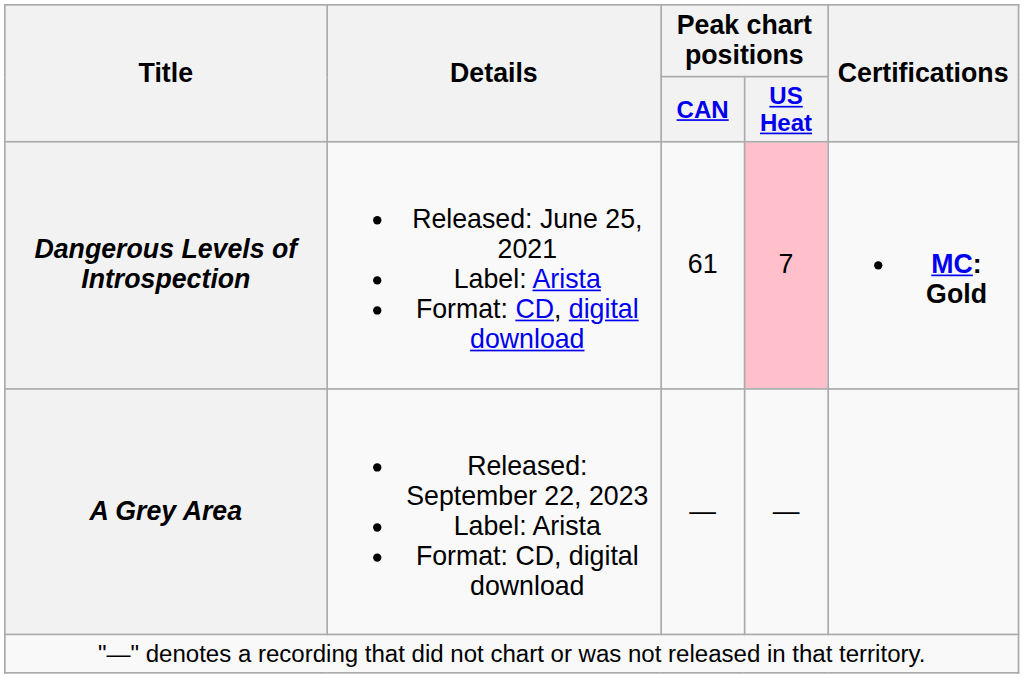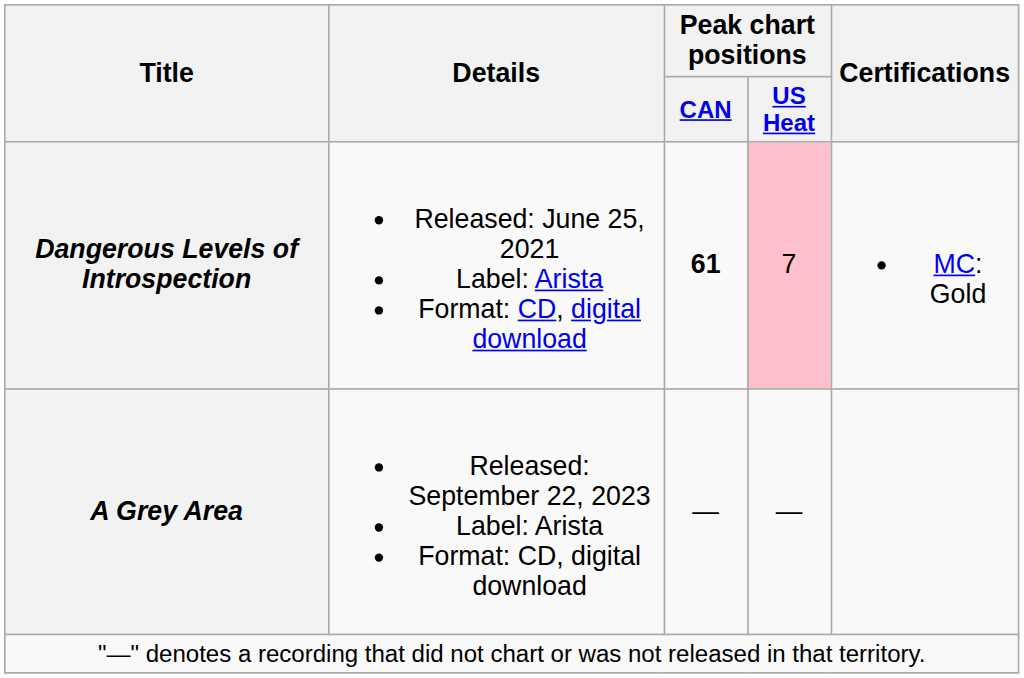Dangerous Levels of Introspection | Peak chart positions / CAN: normal -> bold
Dangerous Levels of Introspection | Certifications: bold -> normal
